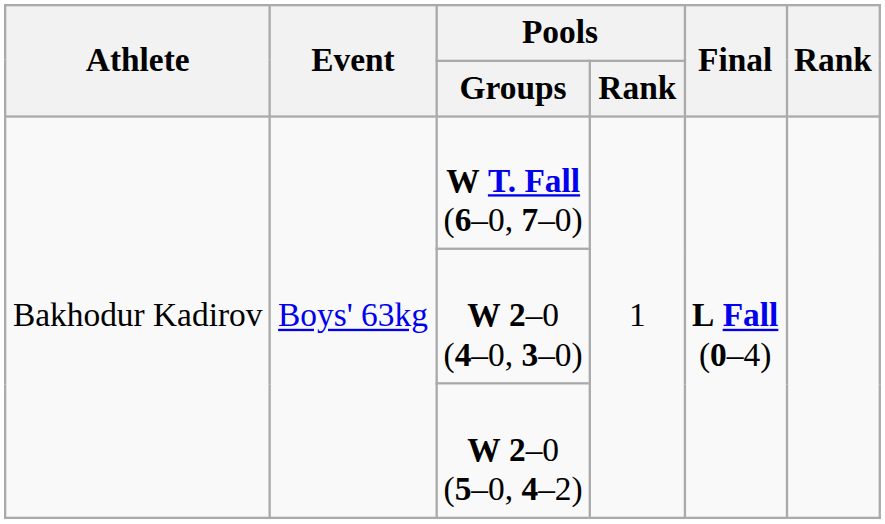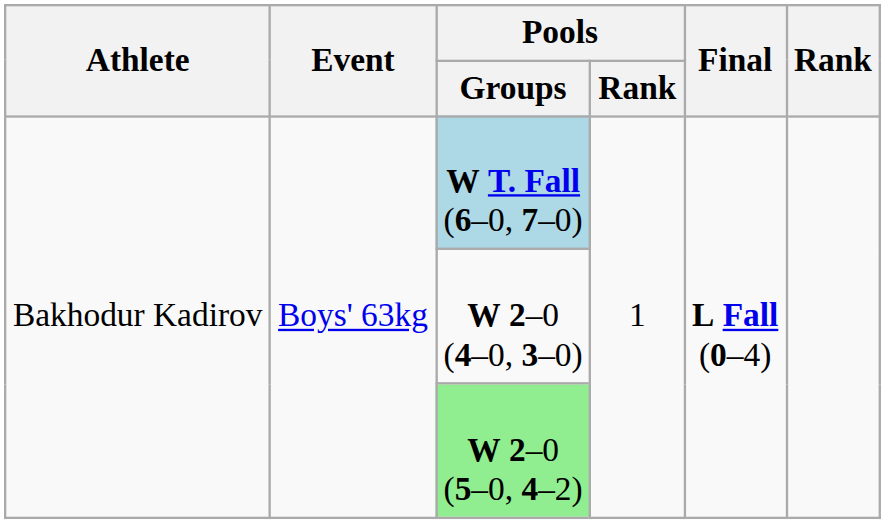W T. Fall (6–0, 7–0) | Pools / Groups: no background -> lightblue background
W 2–0 (5–0, 4–2) | Pools / Groups: no background -> lightgreen background
